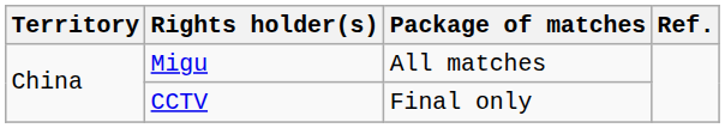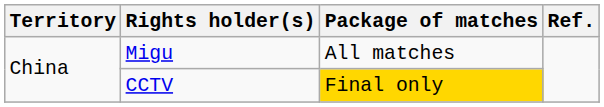CCTV | Package of matches: no background -> gold background
